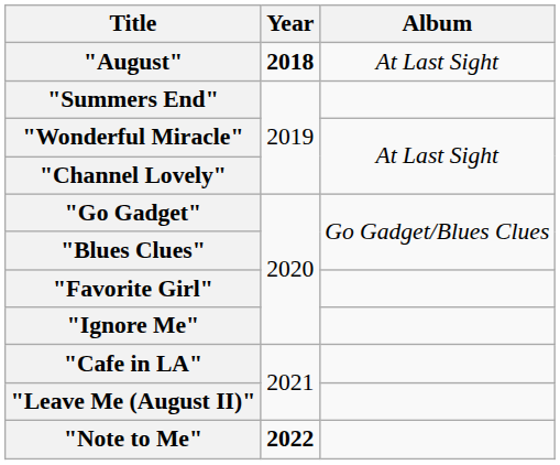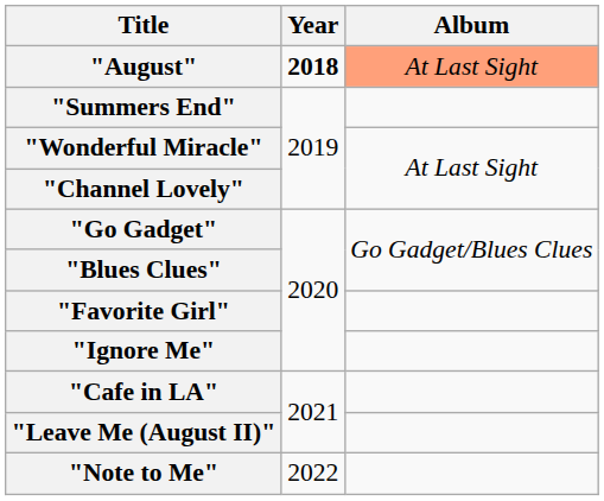"August" | Album: no background -> lightsalmon background
"Note to Me" | Year: bold -> normal
